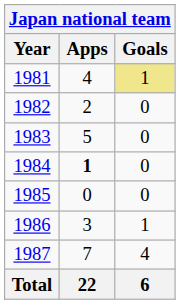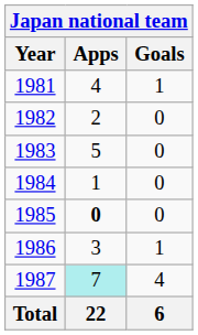1981 | Goals: khaki background -> no background
1984 | Apps: bold -> normal
1985 | Apps: normal -> bold
1987 | Apps: no background -> paleturquoise background
